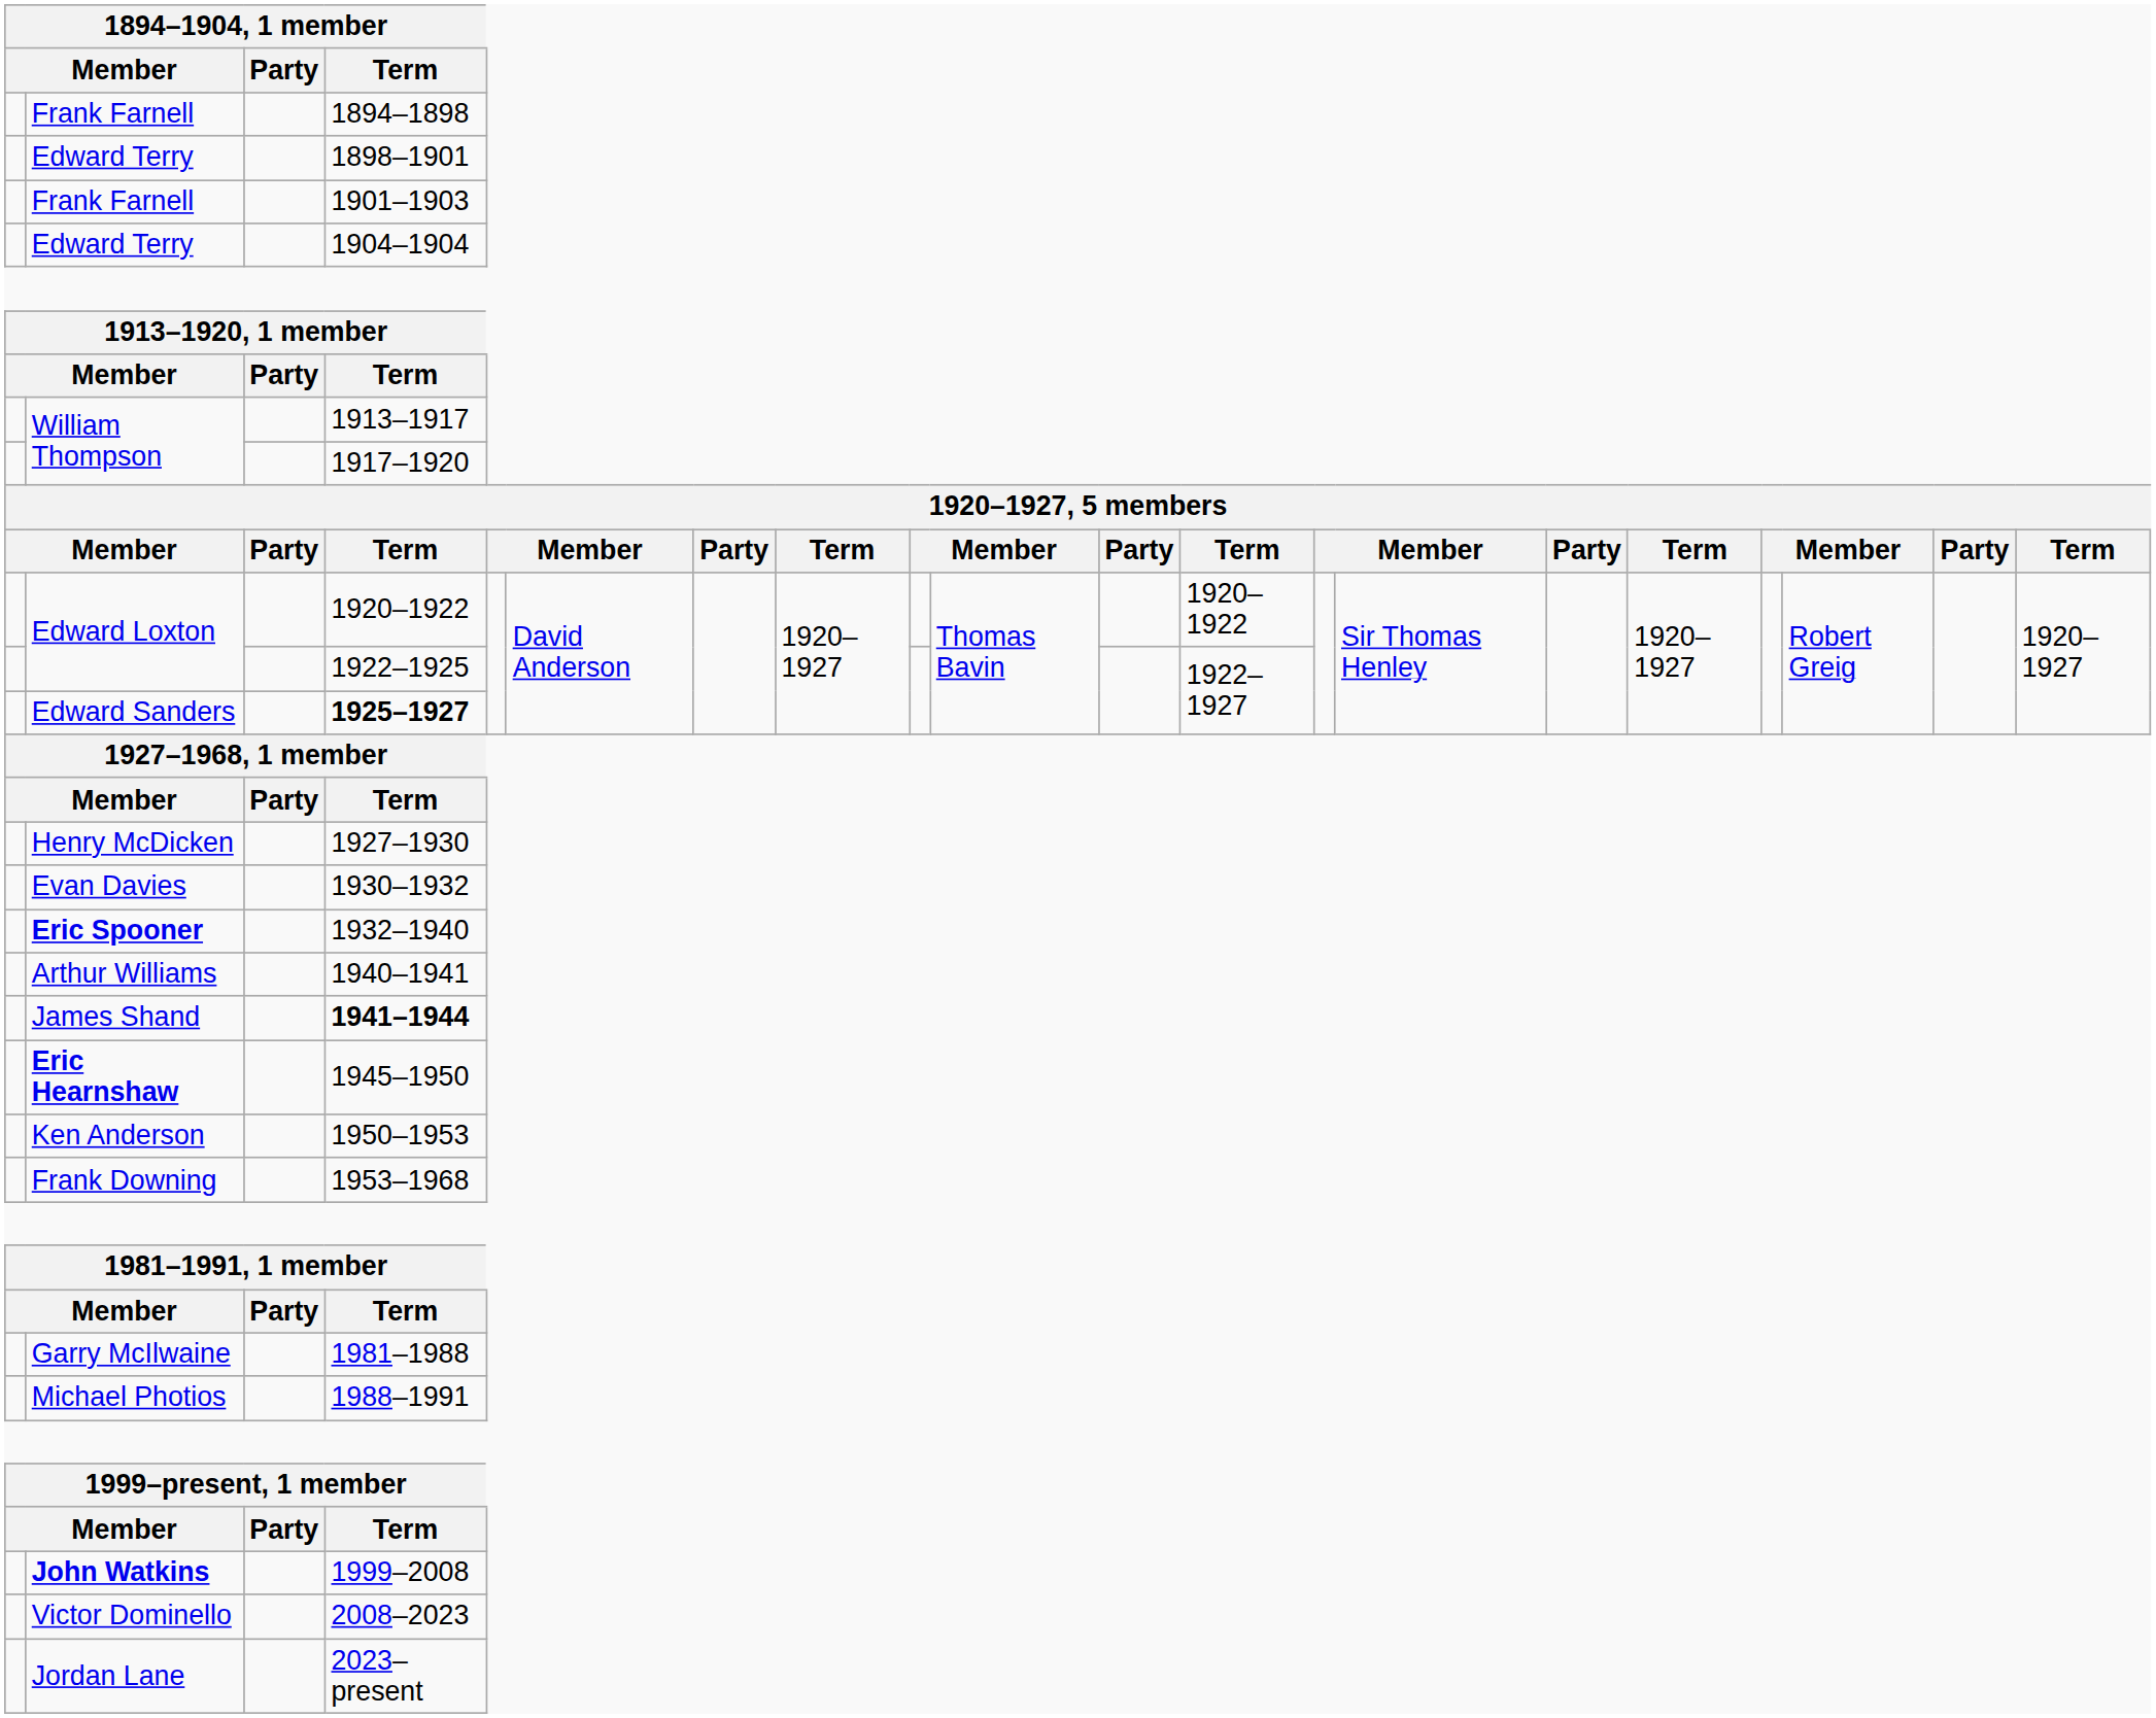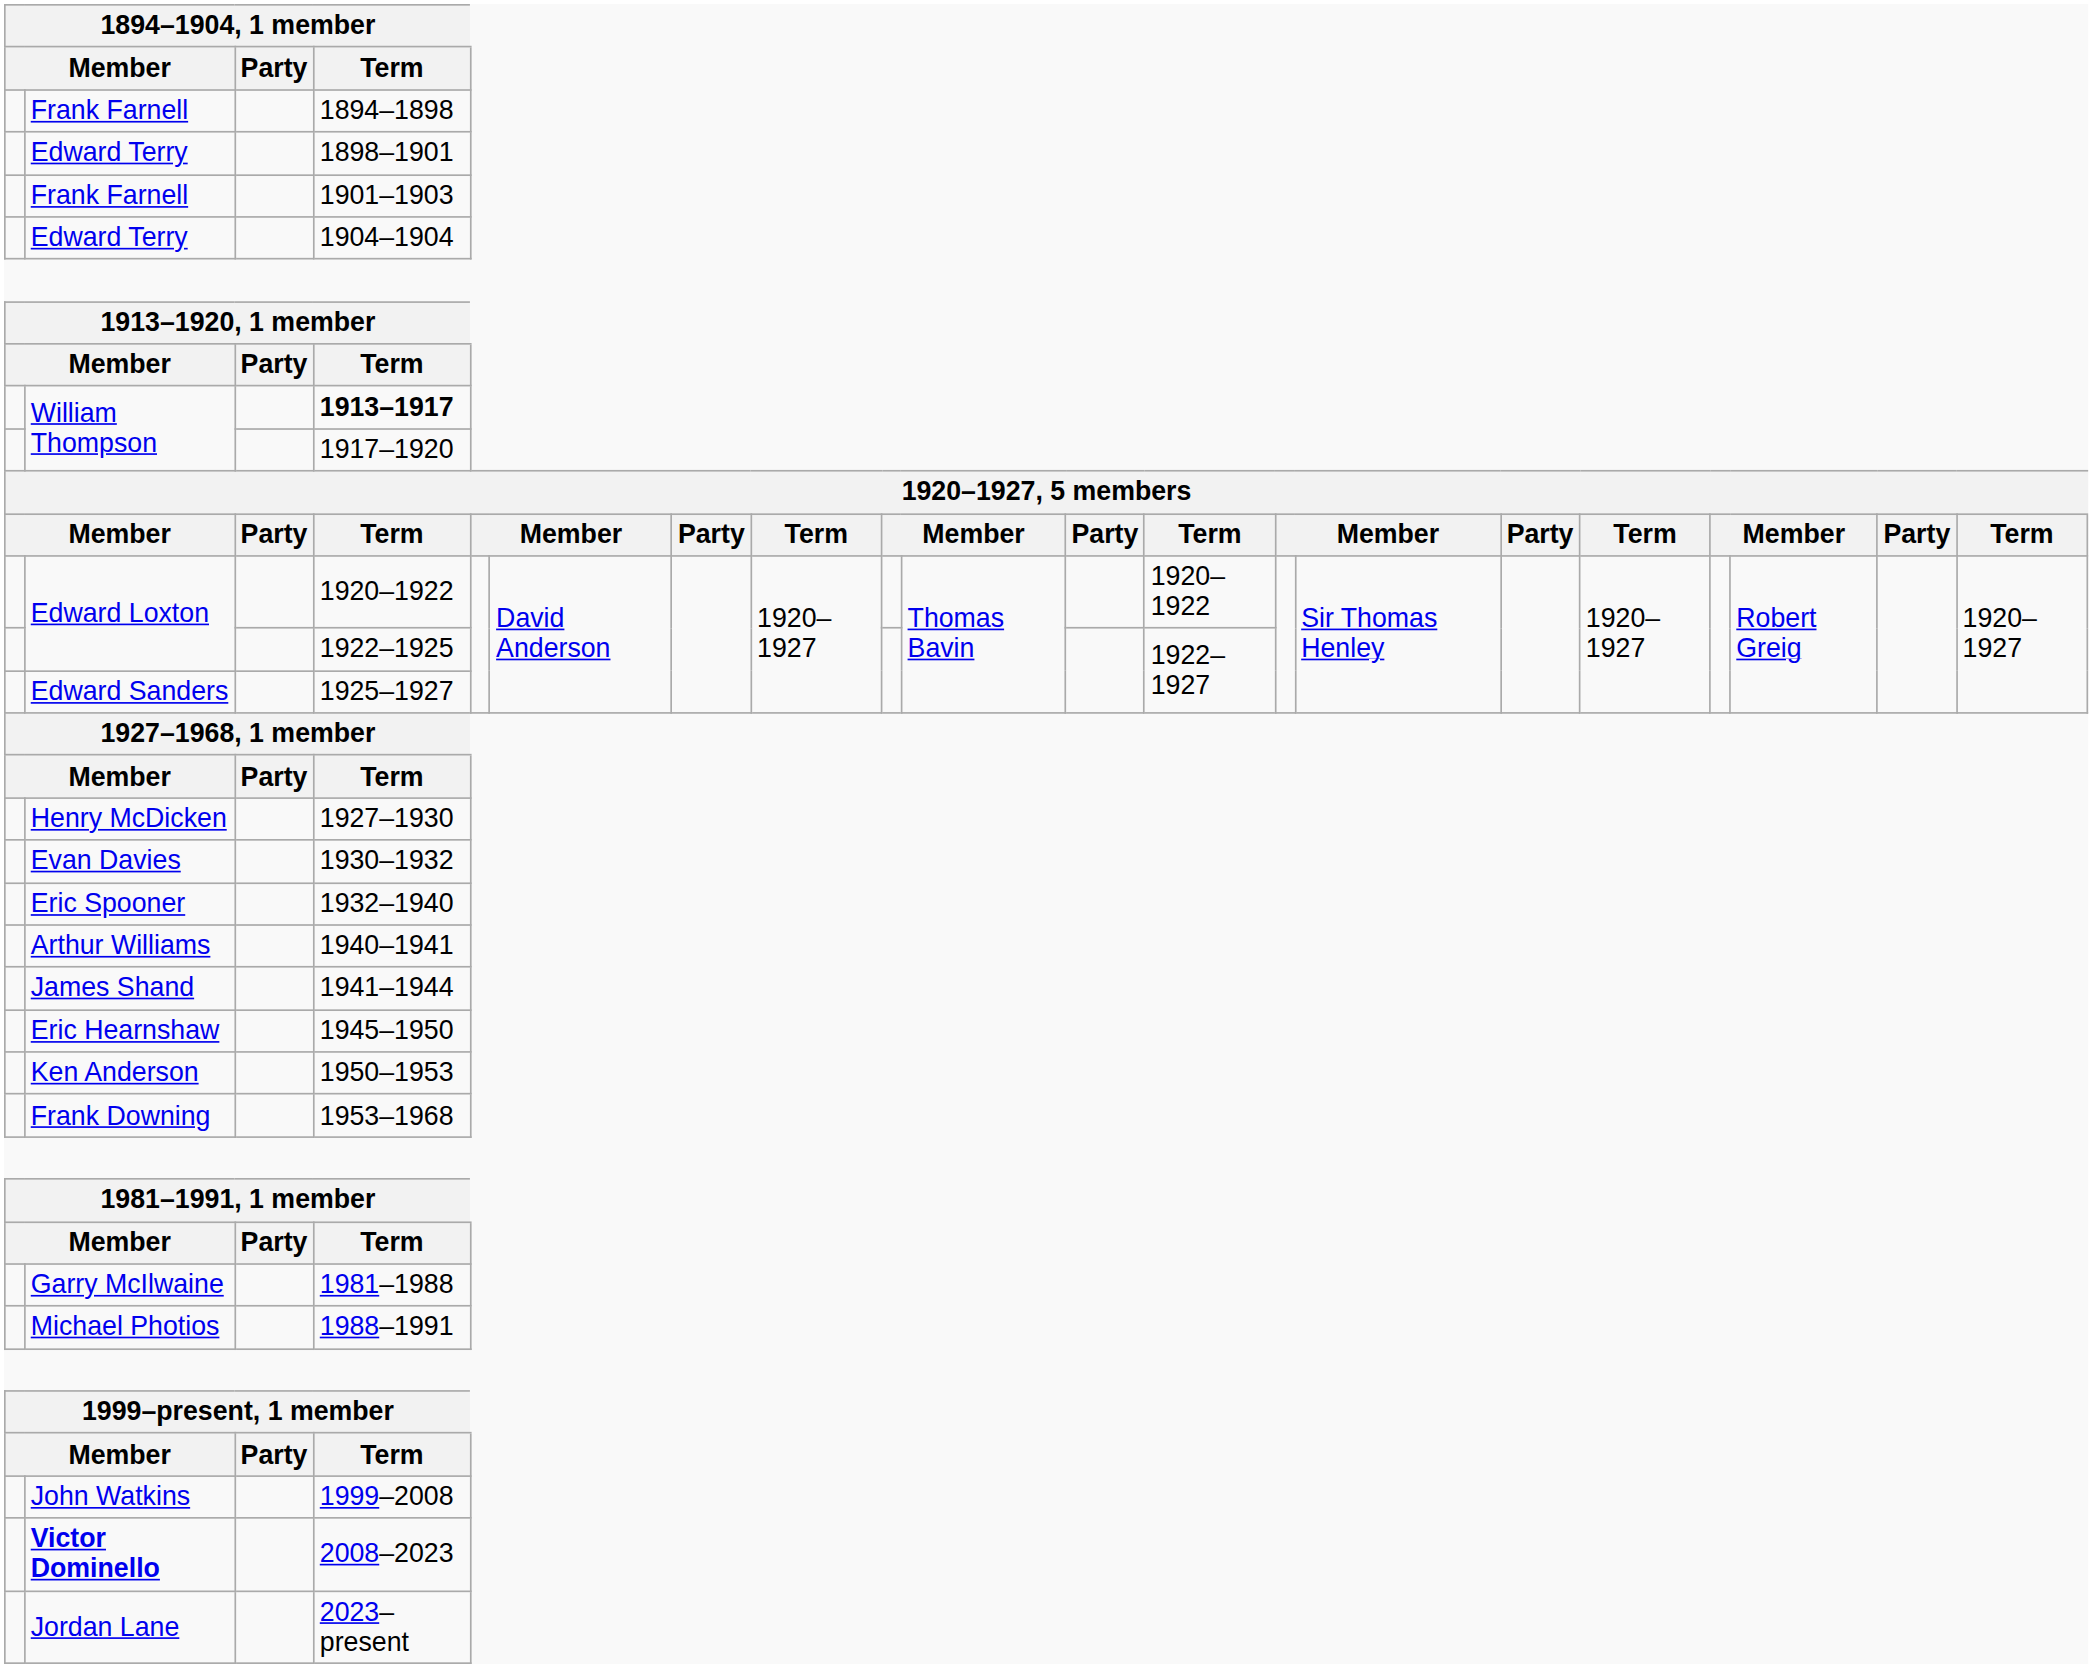1913–1917 | 1894–1904, 1 member / Term: normal -> bold
1925–1927 | 1894–1904, 1 member / Term: bold -> normal
1932–1940 | column 2: bold -> normal
1941–1944 | 1894–1904, 1 member / Term: bold -> normal
1945–1950 | column 2: bold -> normal
1999–2008 | column 2: bold -> normal
2008–2023 | column 2: normal -> bold
